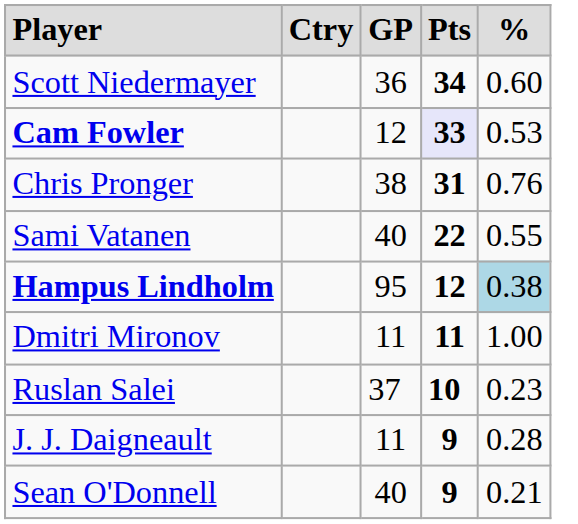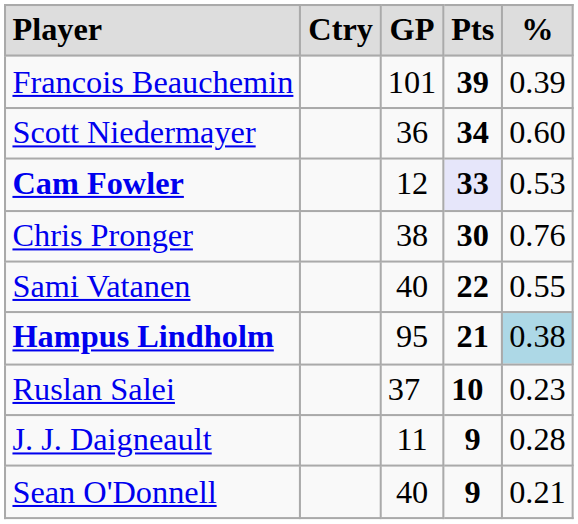+ row: Francois Beauchemin | 101 | 39 | 0.39
Chris Pronger | column 4: 31 -> 30
Hampus Lindholm | column 4: 12 -> 21
- row: Dmitri Mironov | 11 | 11 | 1.00
